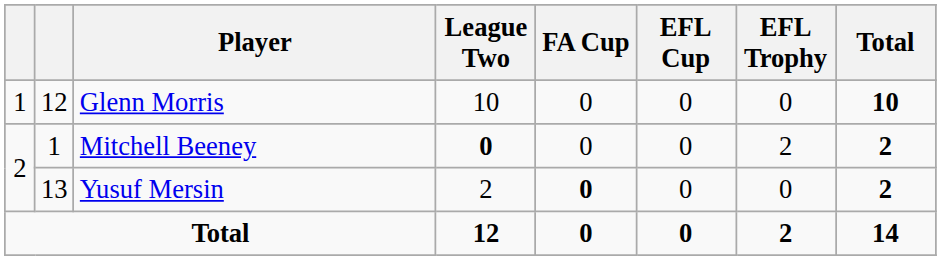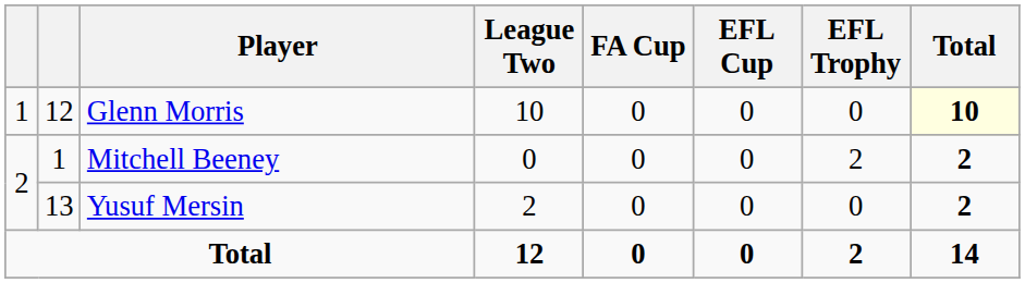Glenn Morris | Total: no background -> lightyellow background
Mitchell Beeney | League Two: bold -> normal
Yusuf Mersin | FA Cup: bold -> normal
